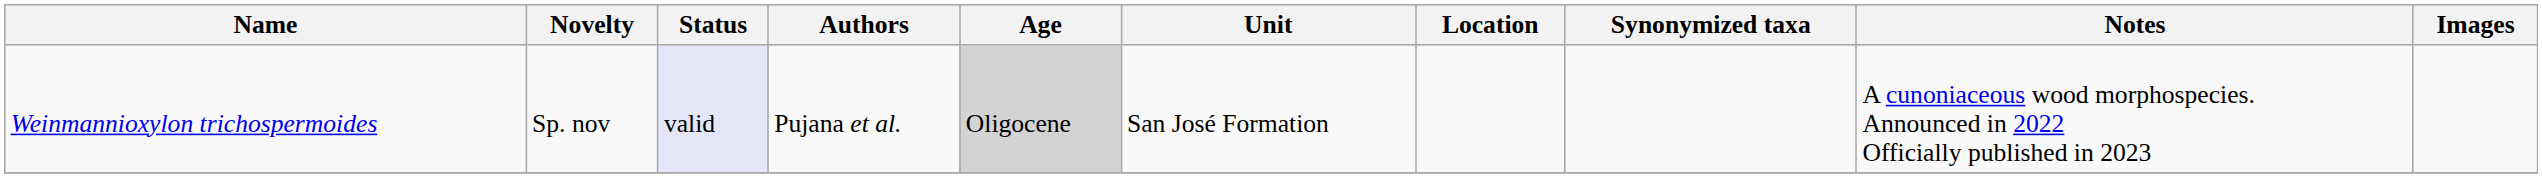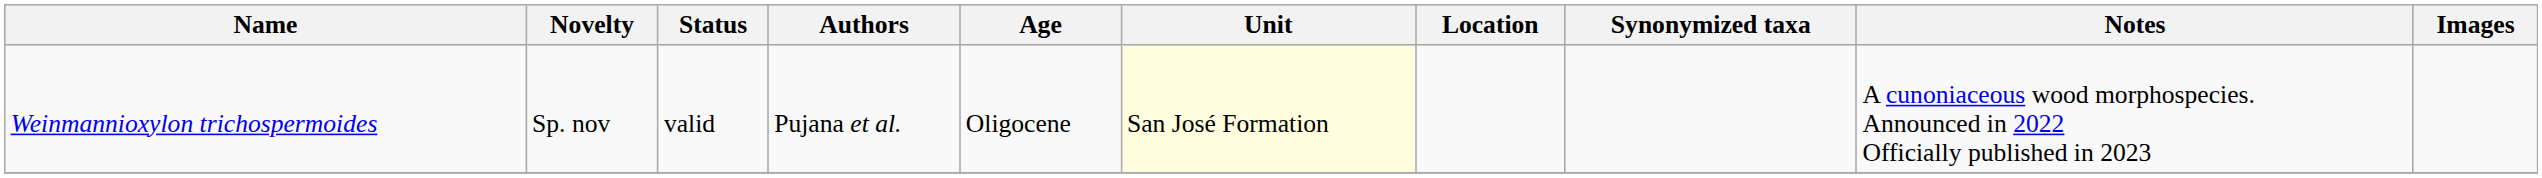Weinmannioxylon trichospermoides | Status: lavender background -> no background
Weinmannioxylon trichospermoides | Age: lightgrey background -> no background
Weinmannioxylon trichospermoides | Unit: no background -> lightyellow background
